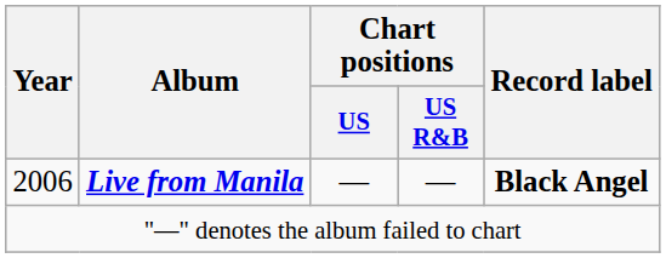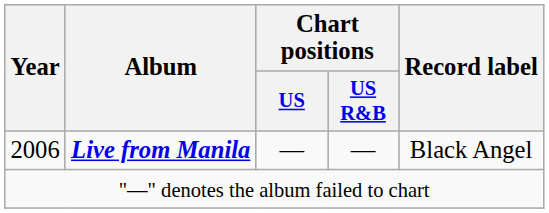2006 | Record label: bold -> normal
